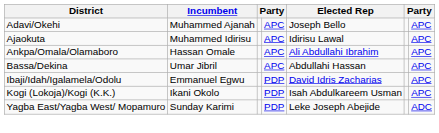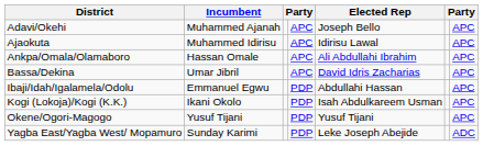Bassa/Dekina | Elected Rep: Abdullahi Hassan -> David Idris Zacharias
Ibaji/Idah/Igalamela/Odolu | Elected Rep: David Idris Zacharias -> Abdullahi Hassan
+ row: Okene/Ogori-Magogo | Yusuf Tijani | PDP | Yusuf Tijani | APC
